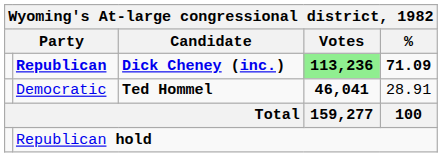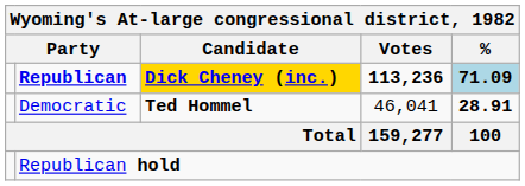Republican | Wyoming's At-large congressional district, 1982 / Candidate: no background -> gold background
Republican | Wyoming's At-large congressional district, 1982 / Votes: lightgreen background -> no background
Republican | Wyoming's At-large congressional district, 1982 / %: no background -> lightblue background
Democratic | Wyoming's At-large congressional district, 1982 / Votes: bold -> normal
Democratic | Wyoming's At-large congressional district, 1982 / %: normal -> bold
